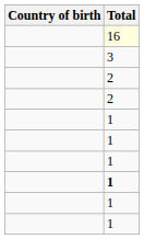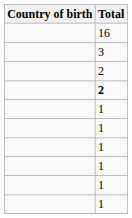row 2 | Total: lightyellow background -> no background
row 5 | Total: normal -> bold
row 9 | Total: bold -> normal
